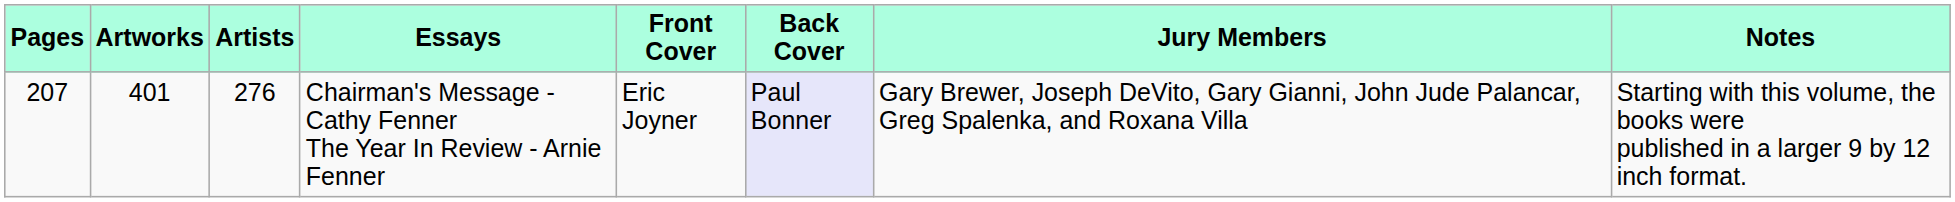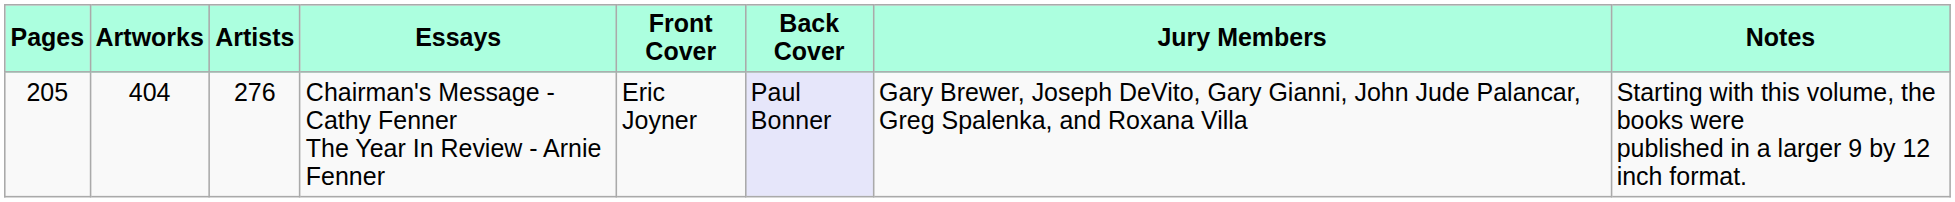row 2 | Pages: 207 -> 205
row 2 | Artworks: 401 -> 404
